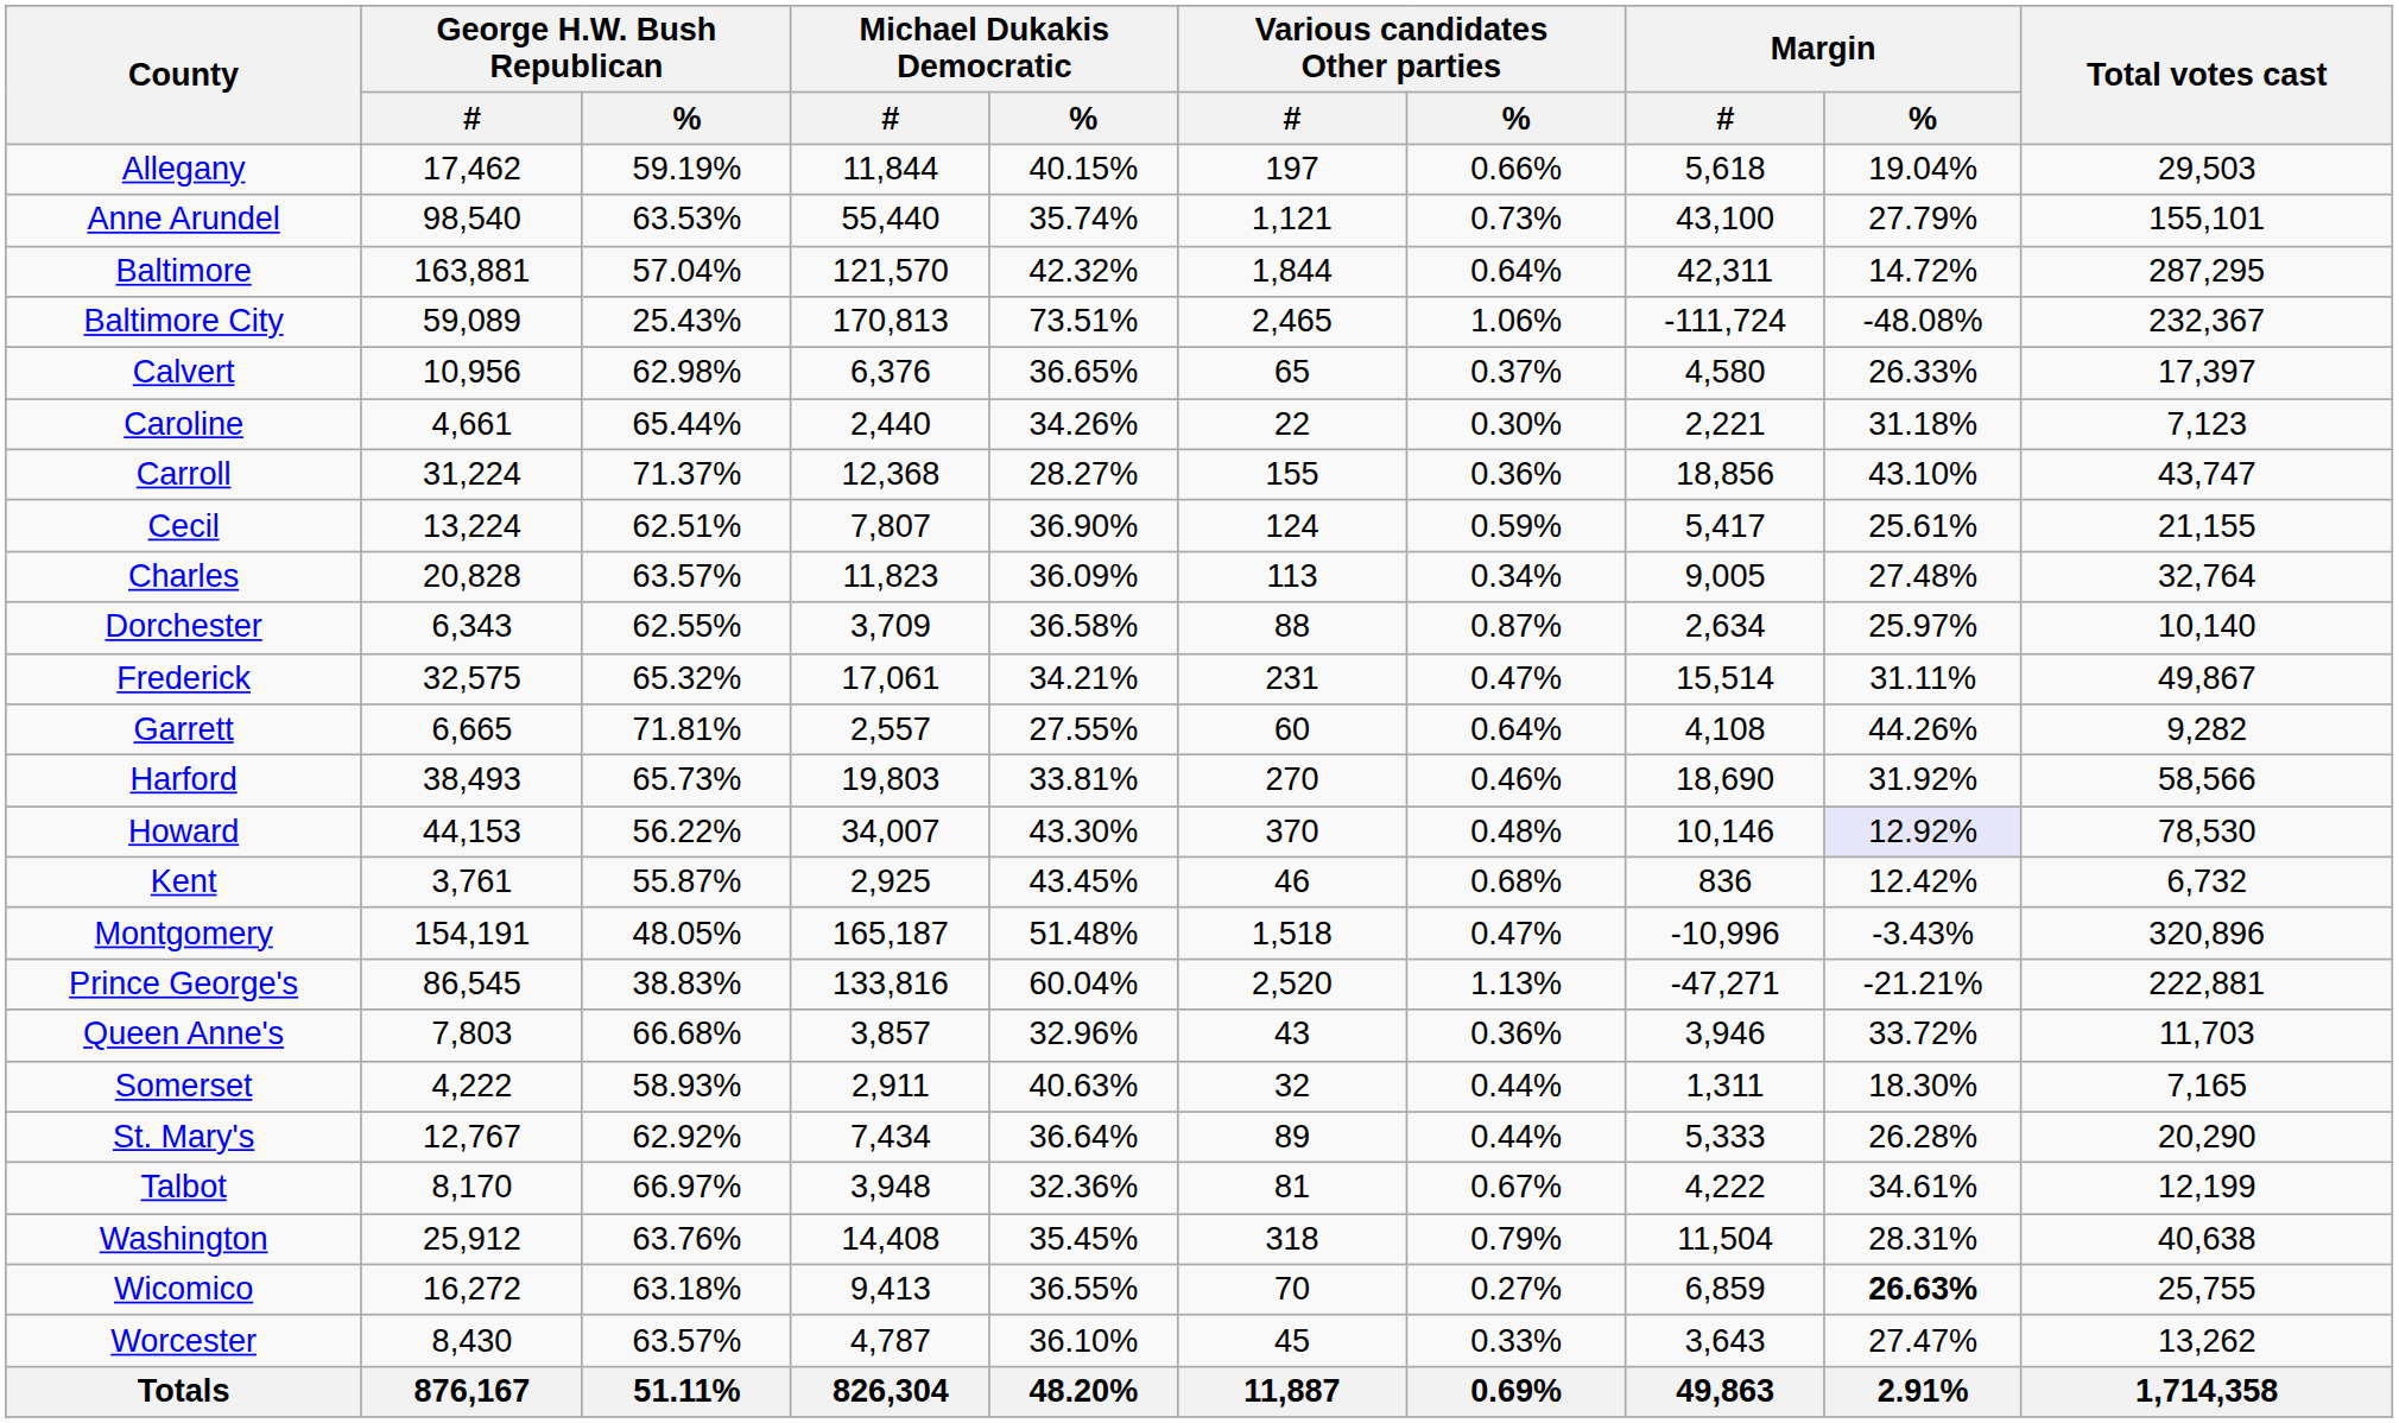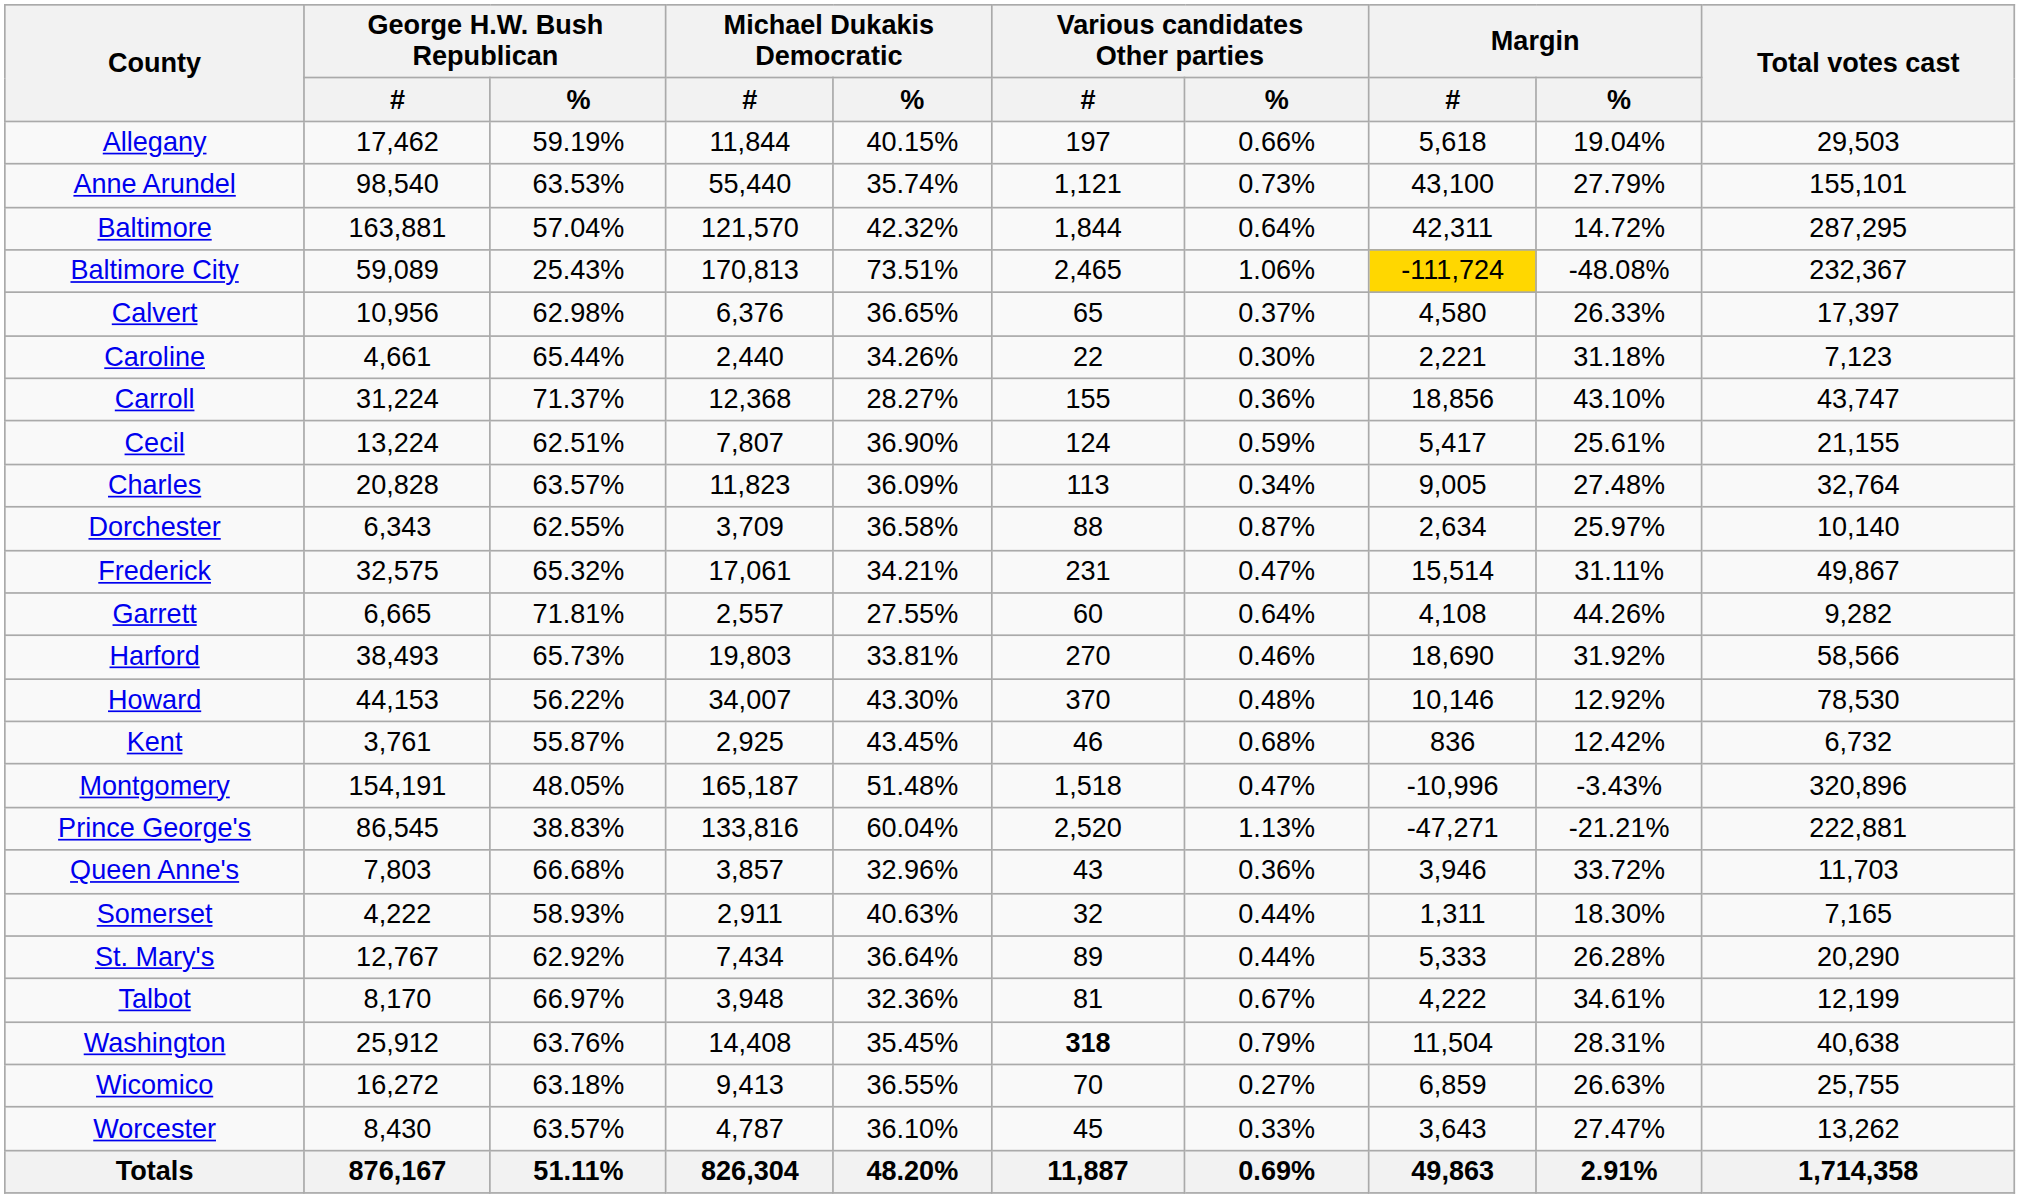Baltimore City | Margin / #: no background -> gold background
Howard | Margin / %: lavender background -> no background
Washington | Various candidates Other parties / #: normal -> bold
Wicomico | Margin / %: bold -> normal
